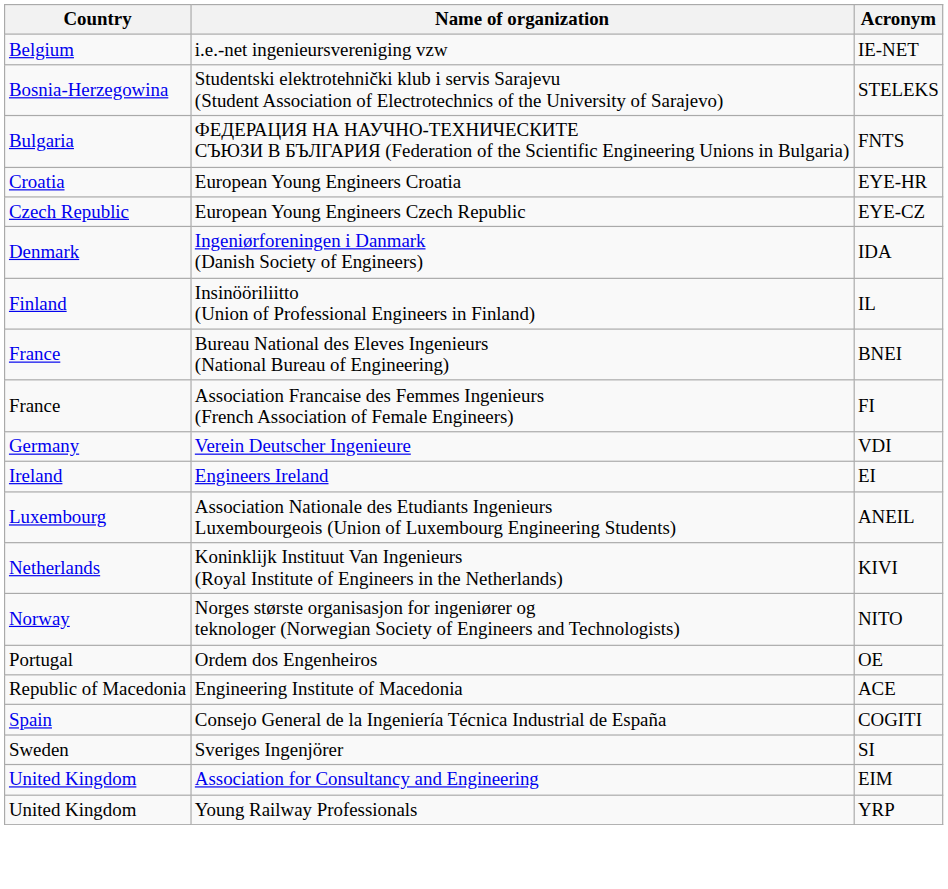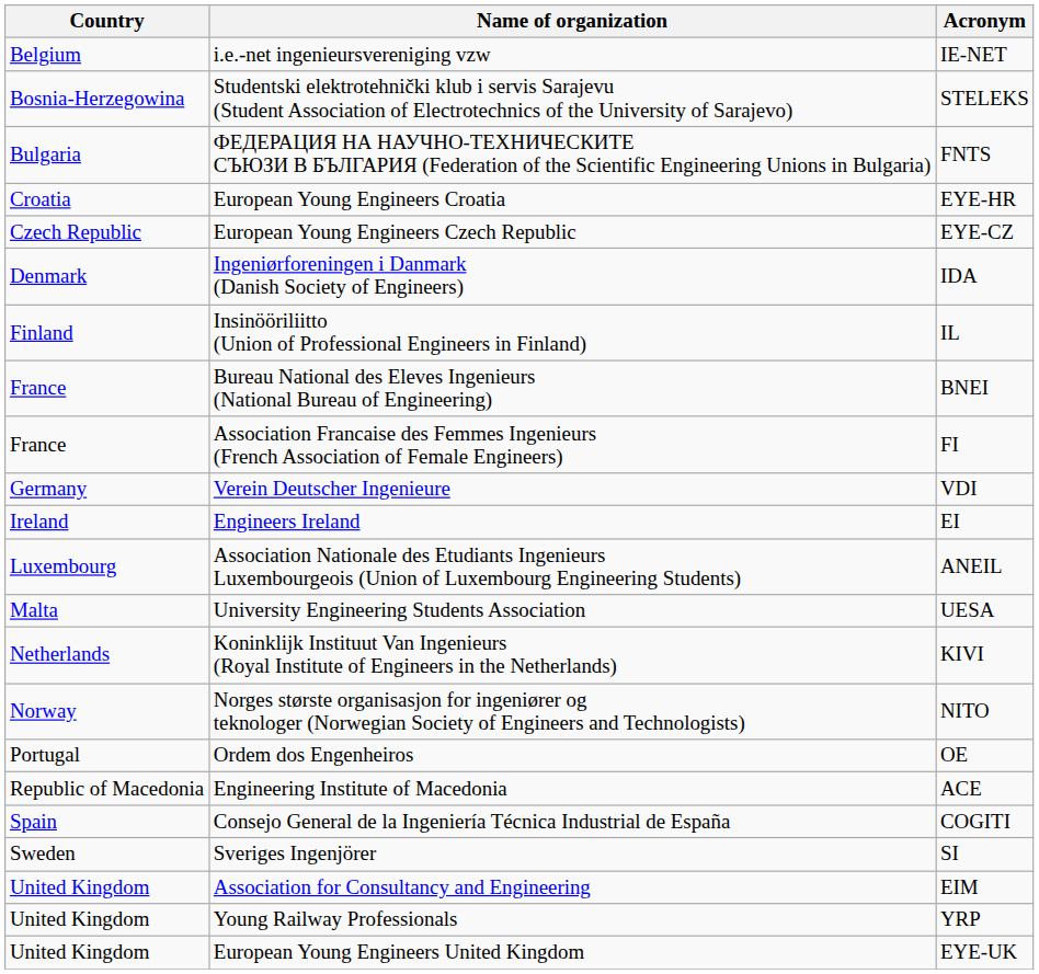+ row: Malta | University Engineering Students Association | UESA
+ row: United Kingdom | European Young Engineers United Kingdom | EYE-UK
